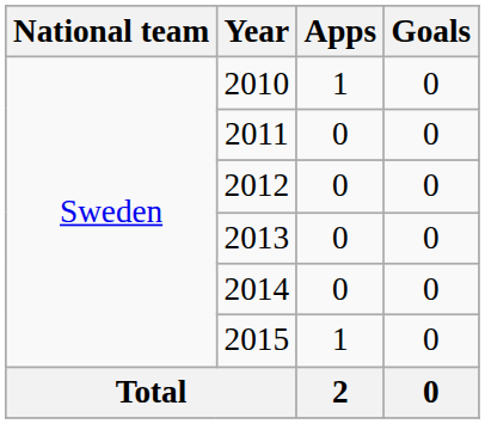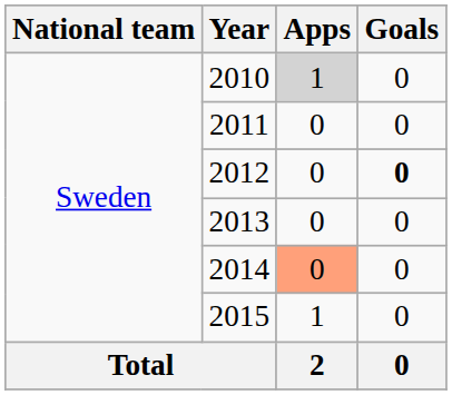2010 | Apps: no background -> lightgrey background
2012 | Goals: normal -> bold
2014 | Apps: no background -> lightsalmon background
